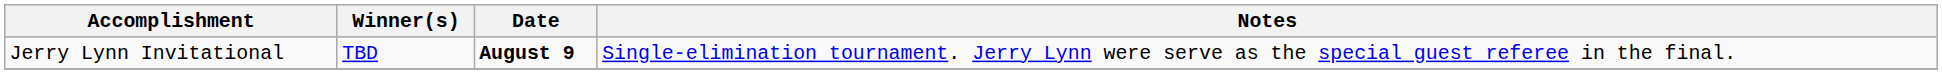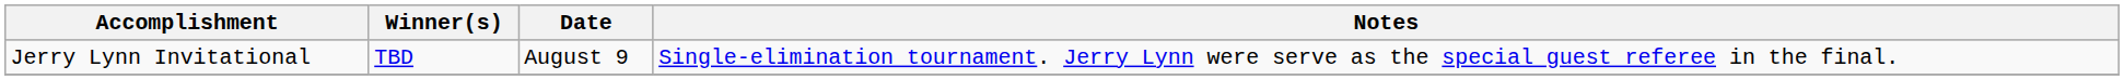Jerry Lynn Invitational | Date: bold -> normal
